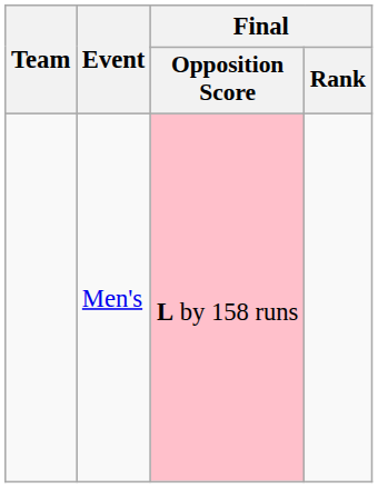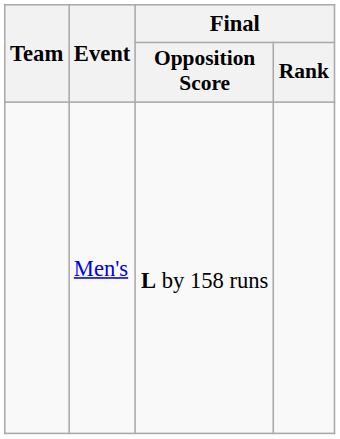Men's | Final / Opposition Score: pink background -> no background
